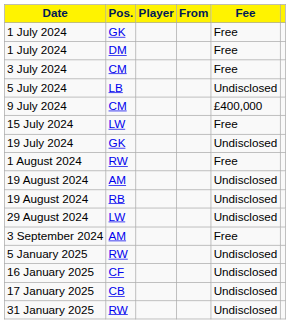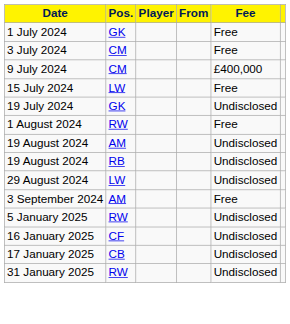- row: 1 July 2024 | DM | Free
- row: 5 July 2024 | LB | Undisclosed
